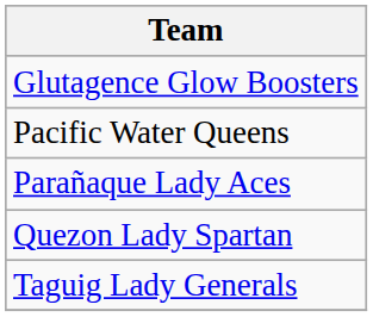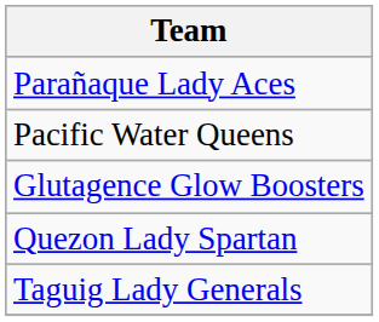row 2 | column 1: Glutagence Glow Boosters -> Parañaque Lady Aces
row 4 | column 1: Parañaque Lady Aces -> Glutagence Glow Boosters
